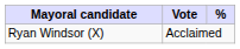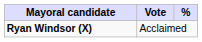Ryan Windsor (X) | Mayoral candidate: normal -> bold
